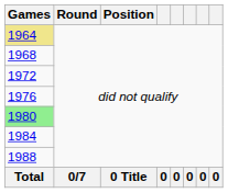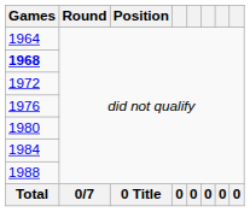1964 | Games: khaki background -> no background
1968 | Games: normal -> bold
1980 | Games: lightgreen background -> no background
